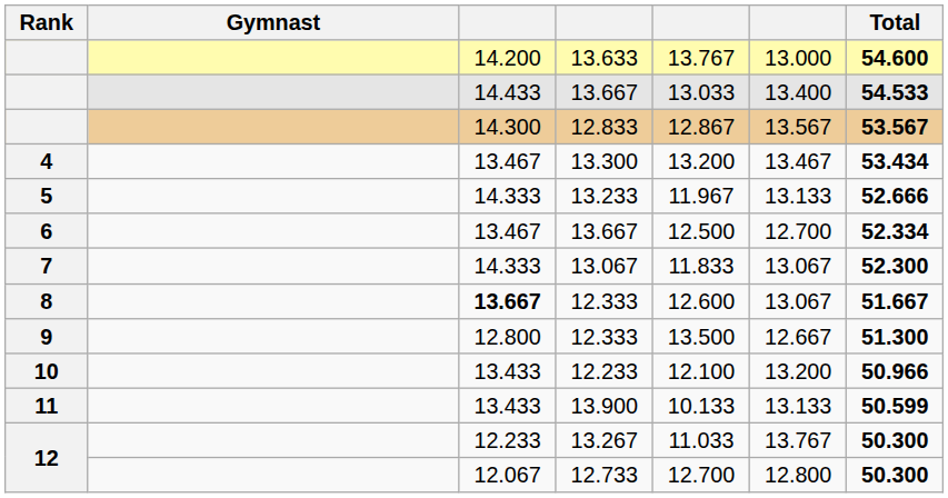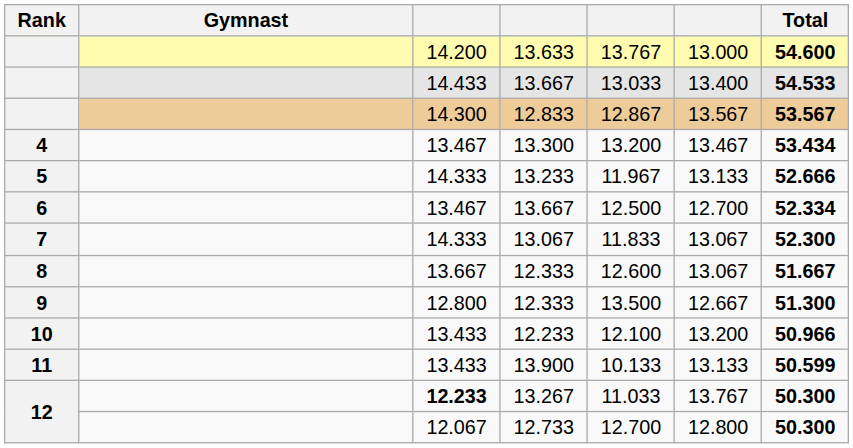8 / 12.333 | column 3: bold -> normal
13.267 | column 3: normal -> bold
